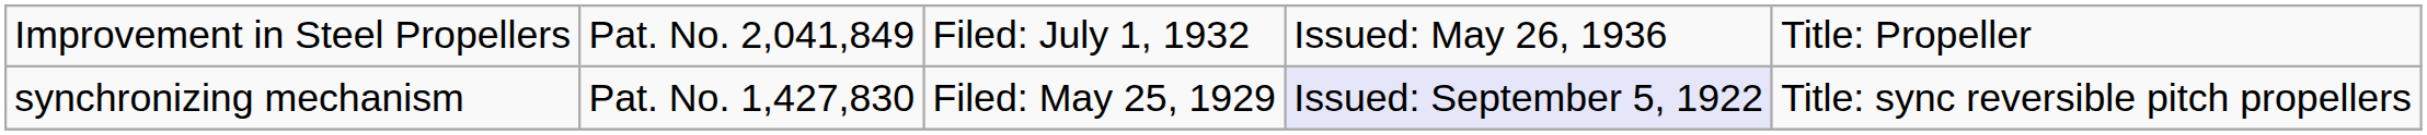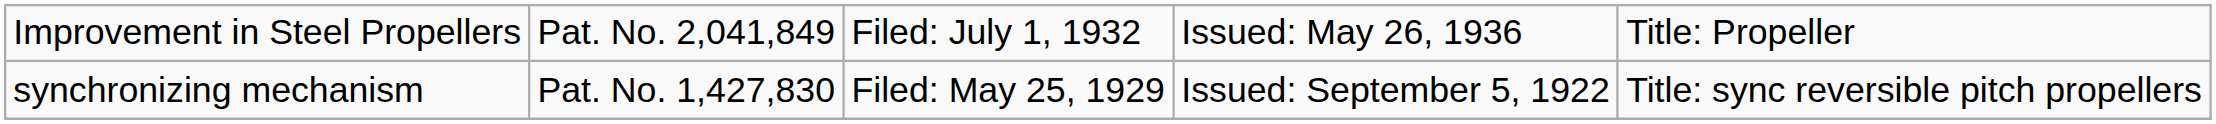synchronizing mechanism | column 4: lavender background -> no background
